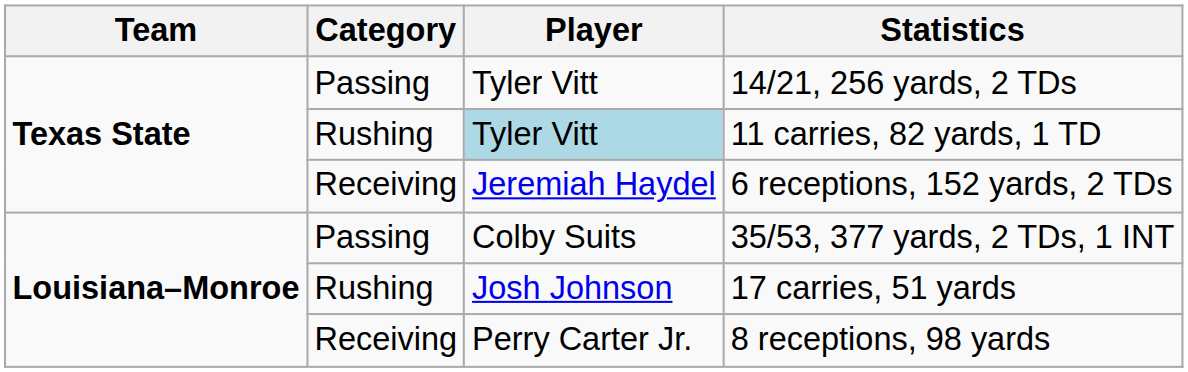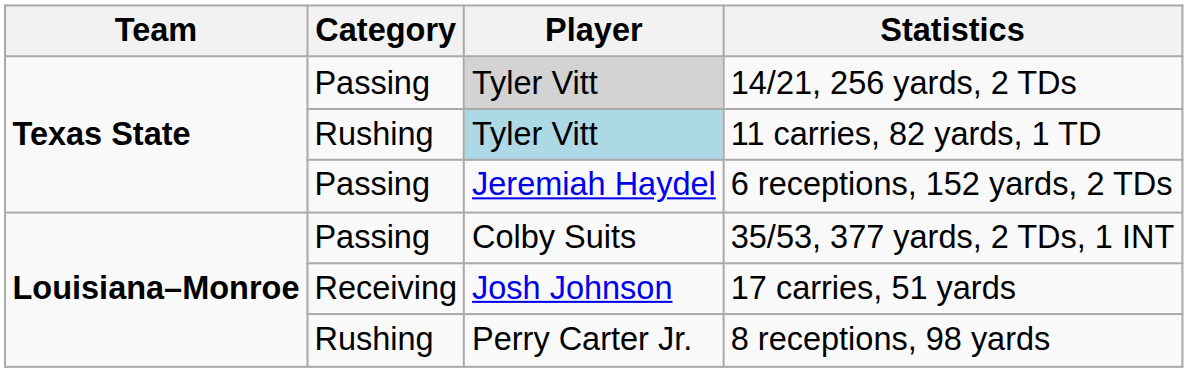14/21, 256 yards, 2 TDs | Player: no background -> lightgrey background
6 receptions, 152 yards, 2 TDs | Category: Receiving -> Passing
17 carries, 51 yards | Category: Rushing -> Receiving
8 receptions, 98 yards | Category: Receiving -> Rushing
